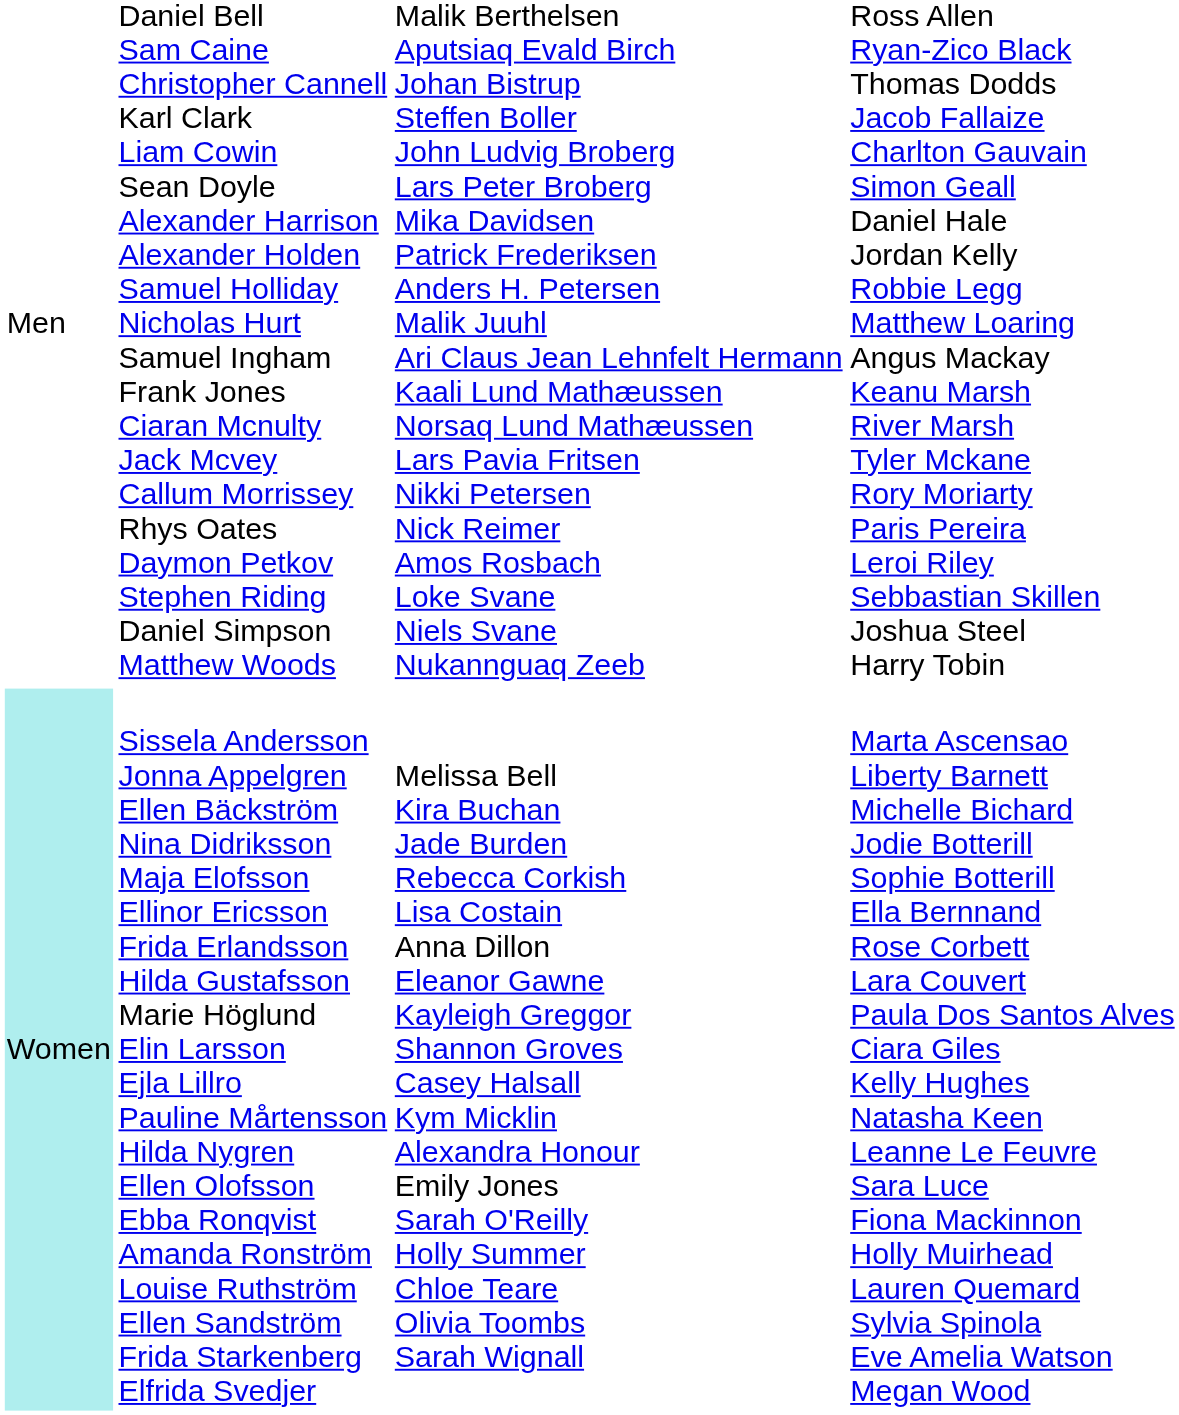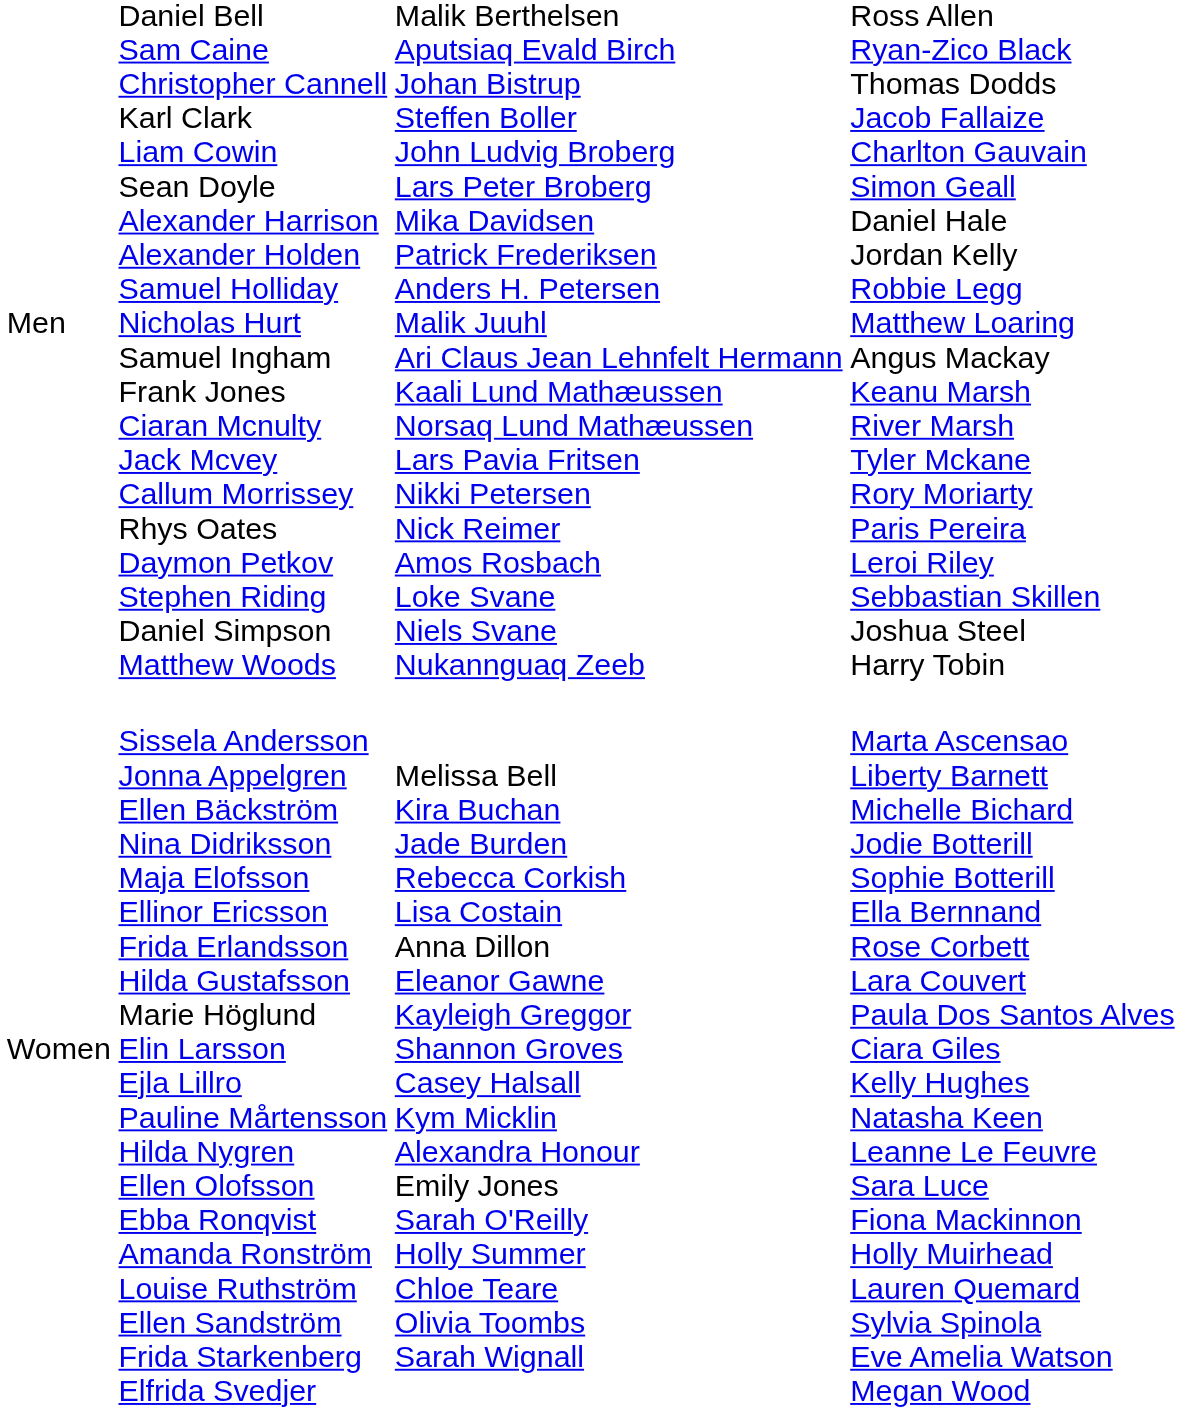Women | column 1: paleturquoise background -> no background
